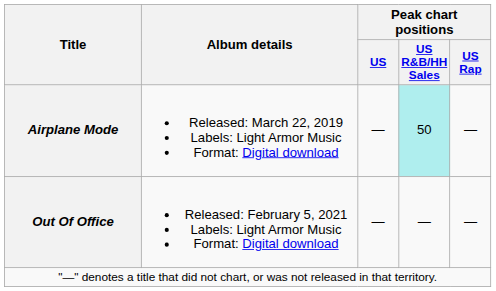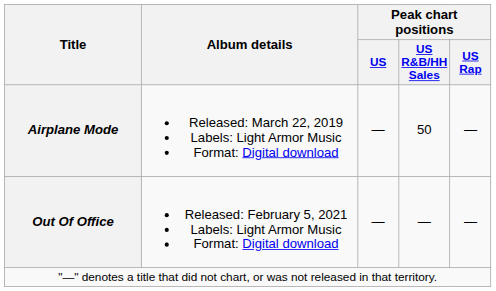Airplane Mode | Peak chart positions / US R&B/HH Sales: paleturquoise background -> no background
